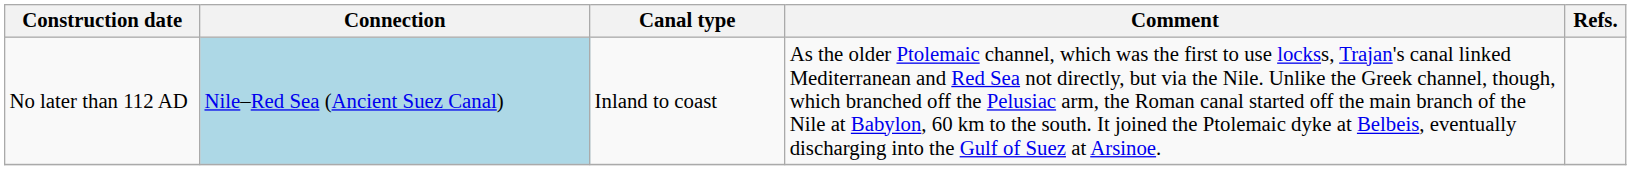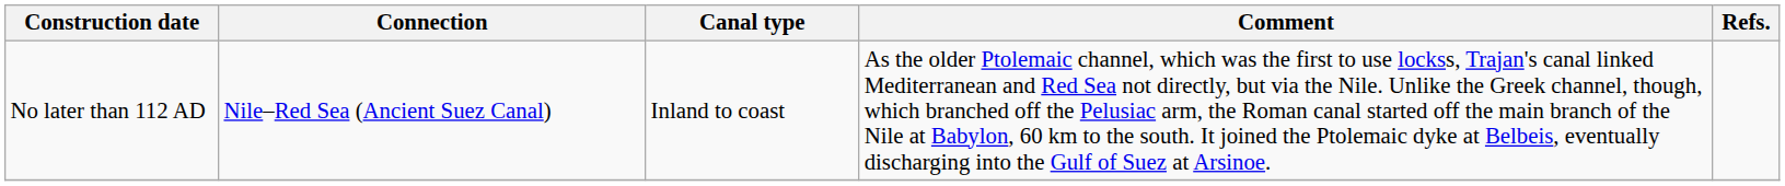No later than 112 AD | Connection: lightblue background -> no background
